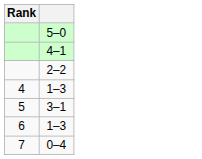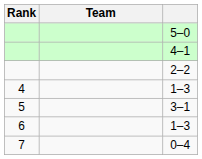+ column: Team
